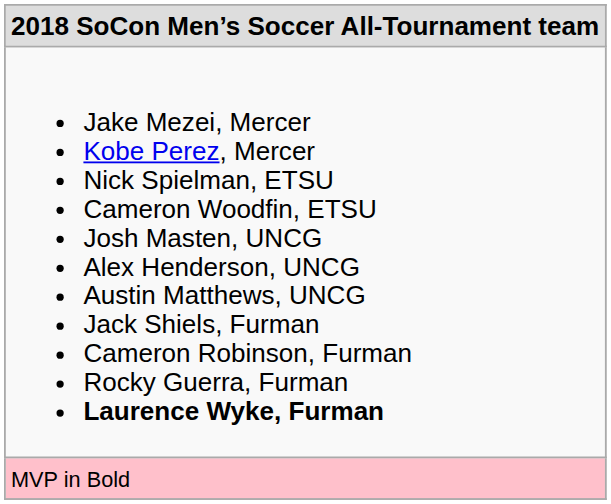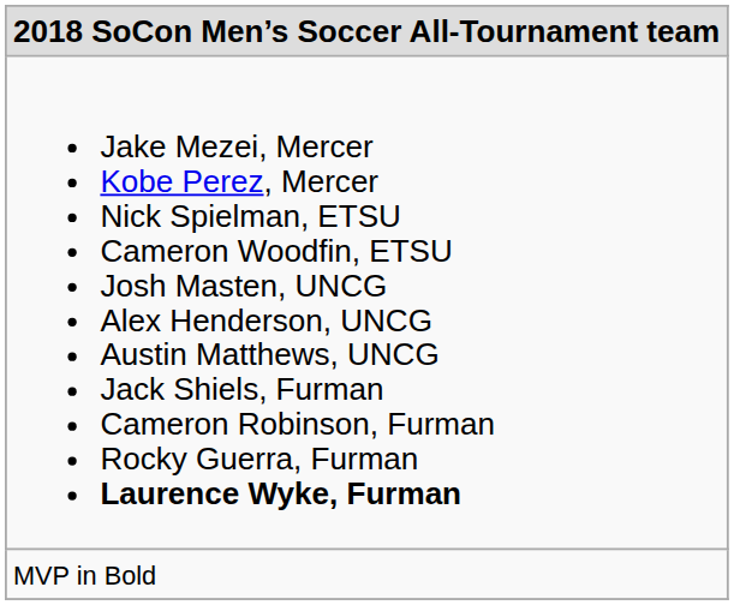MVP in Bold | column 1: pink background -> no background
